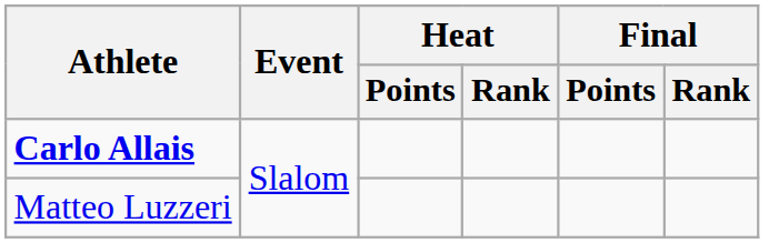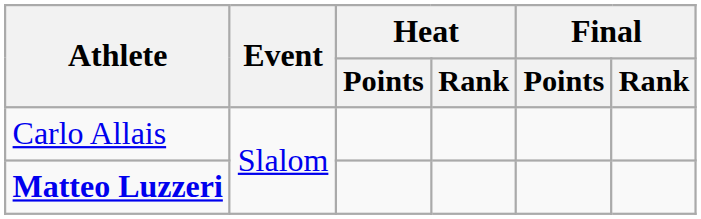Carlo Allais | Athlete: bold -> normal
Matteo Luzzeri | Athlete: normal -> bold
